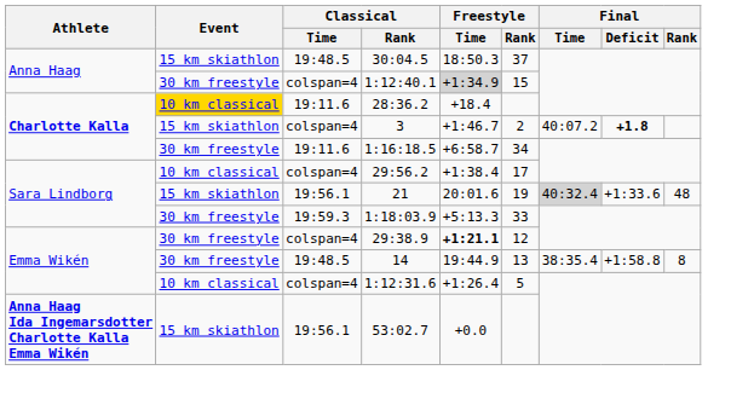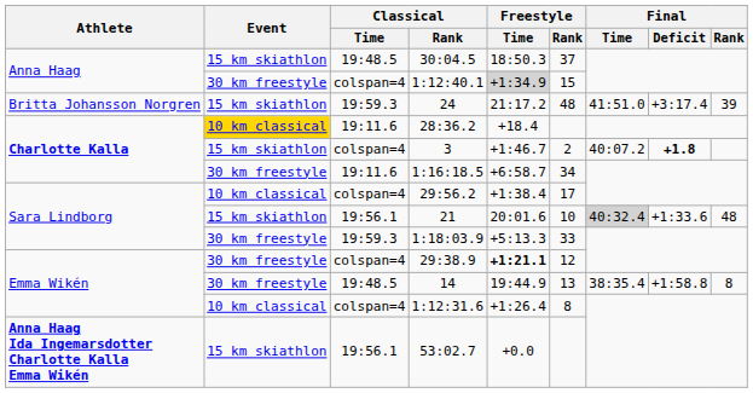+ row: Britta Johansson Norgren | 15 km skiathlon | 19:59.3 | 24 | 21:17.2 | 48 | 41:51.0 | +3:17.4 | 39
21 | Freestyle / Rank: 19 -> 10
1:12:31.6 | Freestyle / Rank: 5 -> 8
